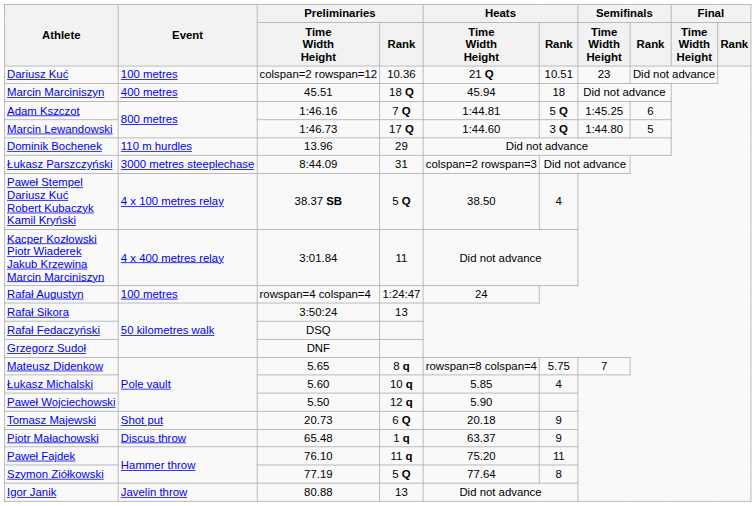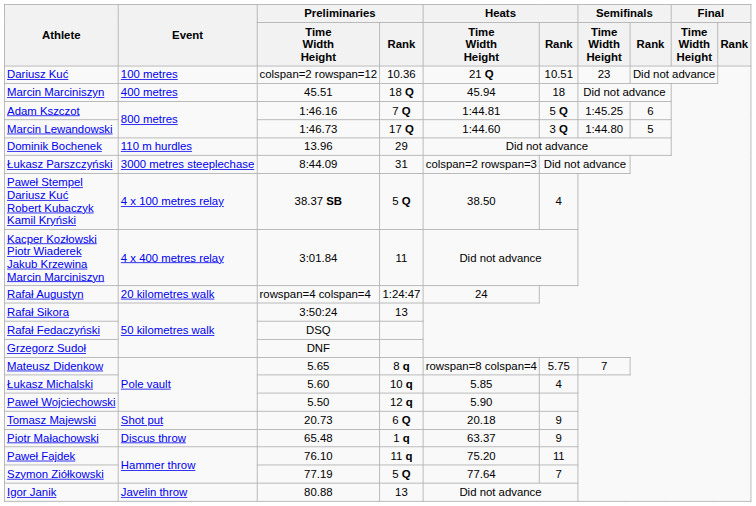Rafał Augustyn | Event: 100 metres -> 20 kilometres walk
Szymon Ziółkowski | Heats / Rank: 8 -> 7
